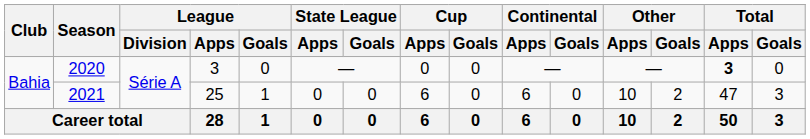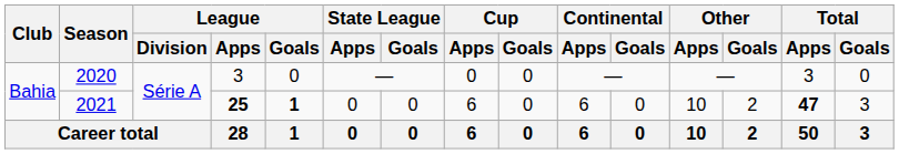2020 | Total / Apps: bold -> normal
2021 | League / Apps: normal -> bold
2021 | League / Goals: normal -> bold
2021 | Total / Apps: normal -> bold
